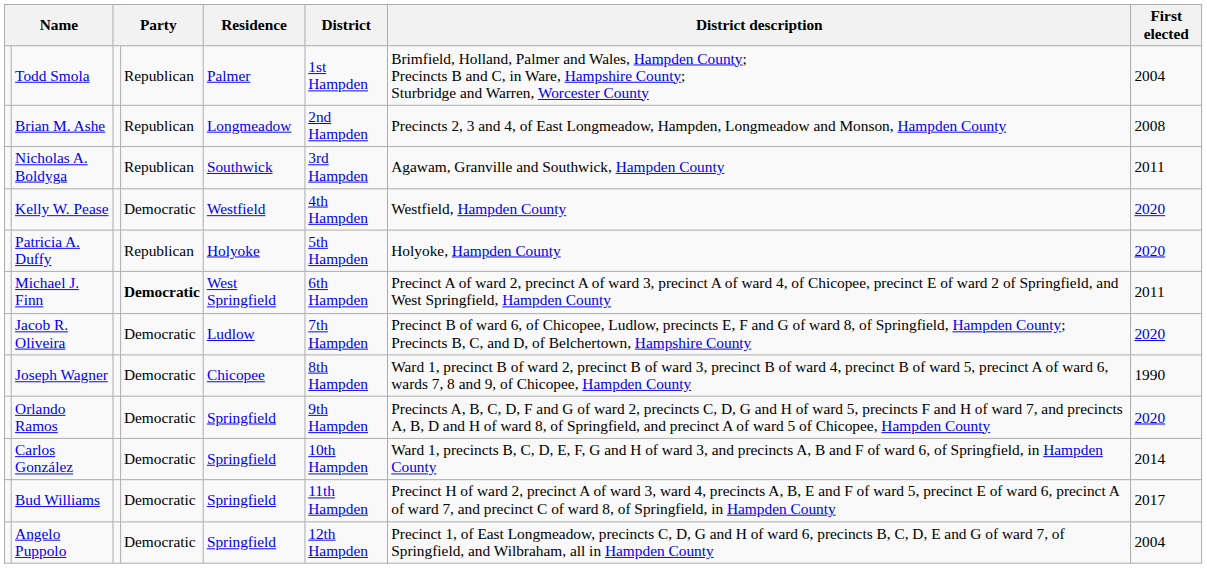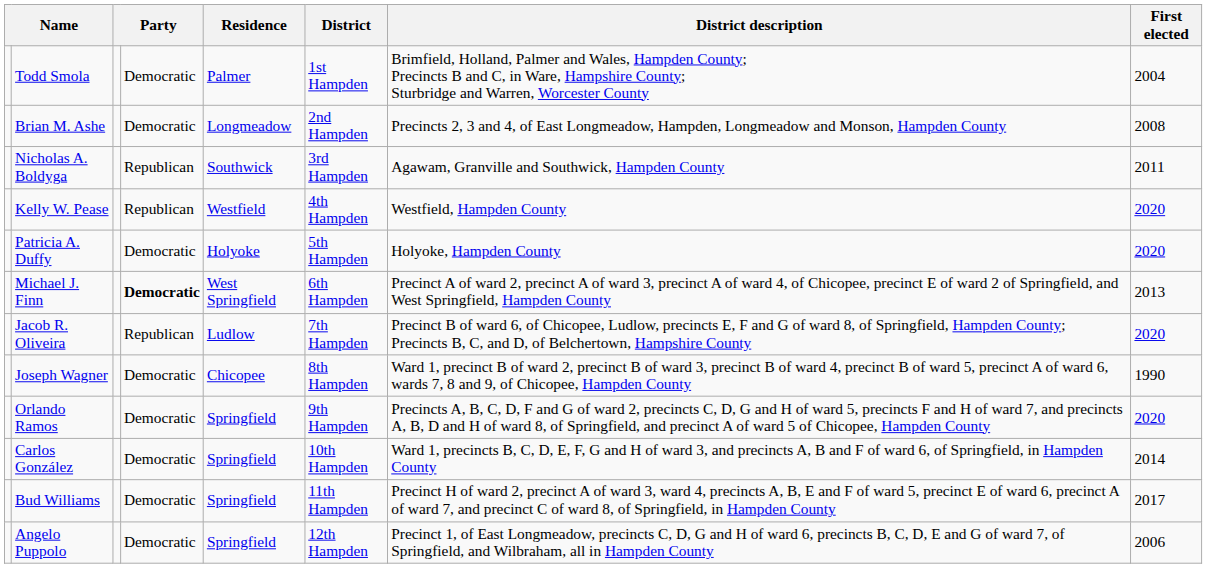Todd Smola | column 4: Republican -> Democratic
Brian M. Ashe | column 4: Republican -> Democratic
Kelly W. Pease | column 4: Democratic -> Republican
Patricia A. Duffy | column 4: Republican -> Democratic
Michael J. Finn | First elected: 2011 -> 2013
Jacob R. Oliveira | column 4: Democratic -> Republican
Angelo Puppolo | First elected: 2004 -> 2006
